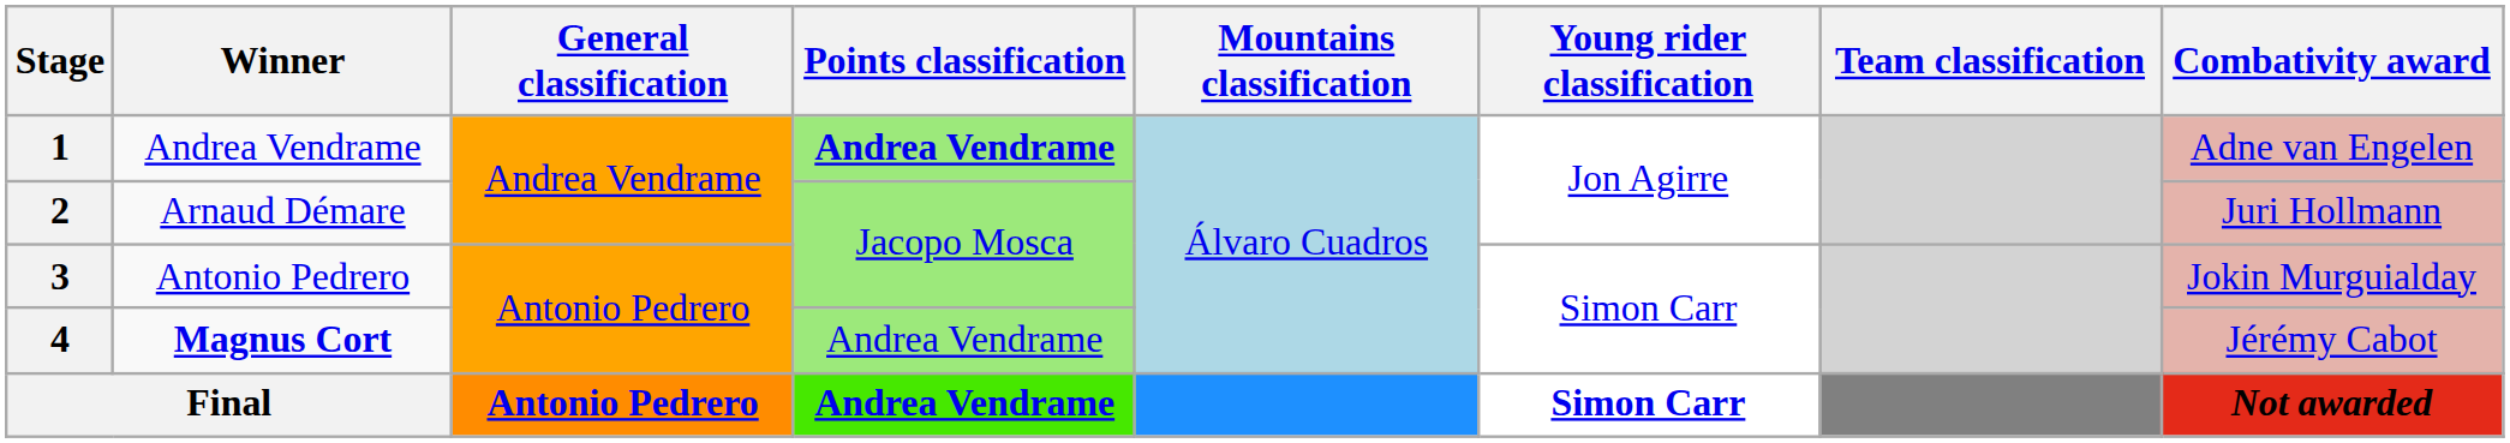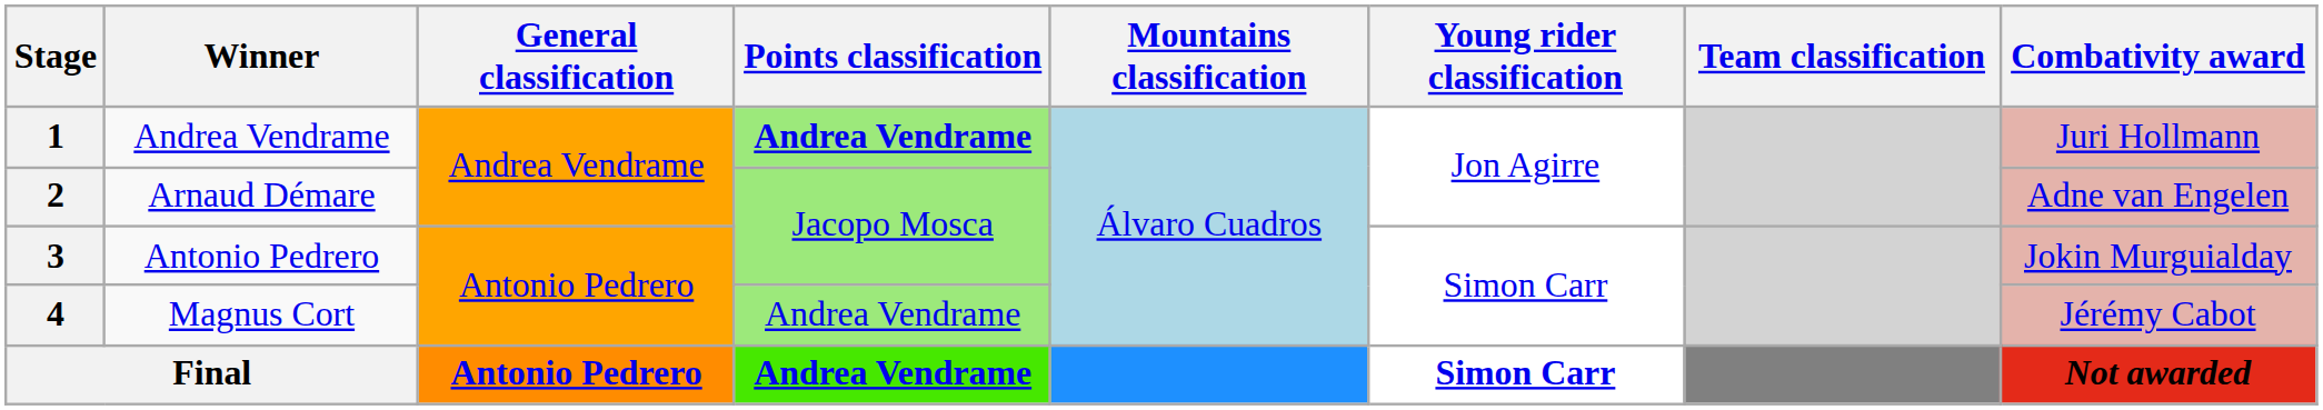1 | Combativity award: Adne van Engelen -> Juri Hollmann
2 | Combativity award: Juri Hollmann -> Adne van Engelen
4 | Winner: bold -> normal
